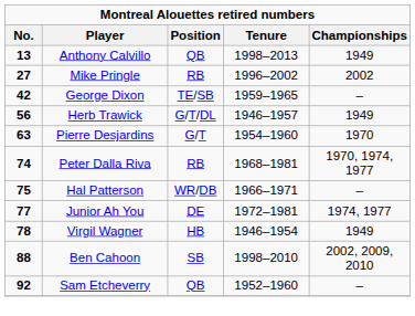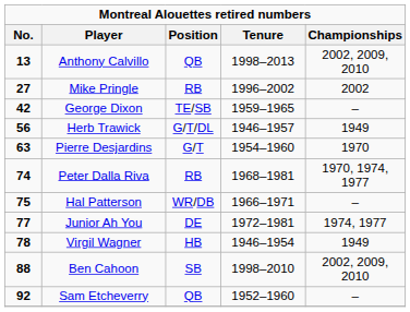Anthony Calvillo | Championships: 1949 -> 2002, 2009, 2010
